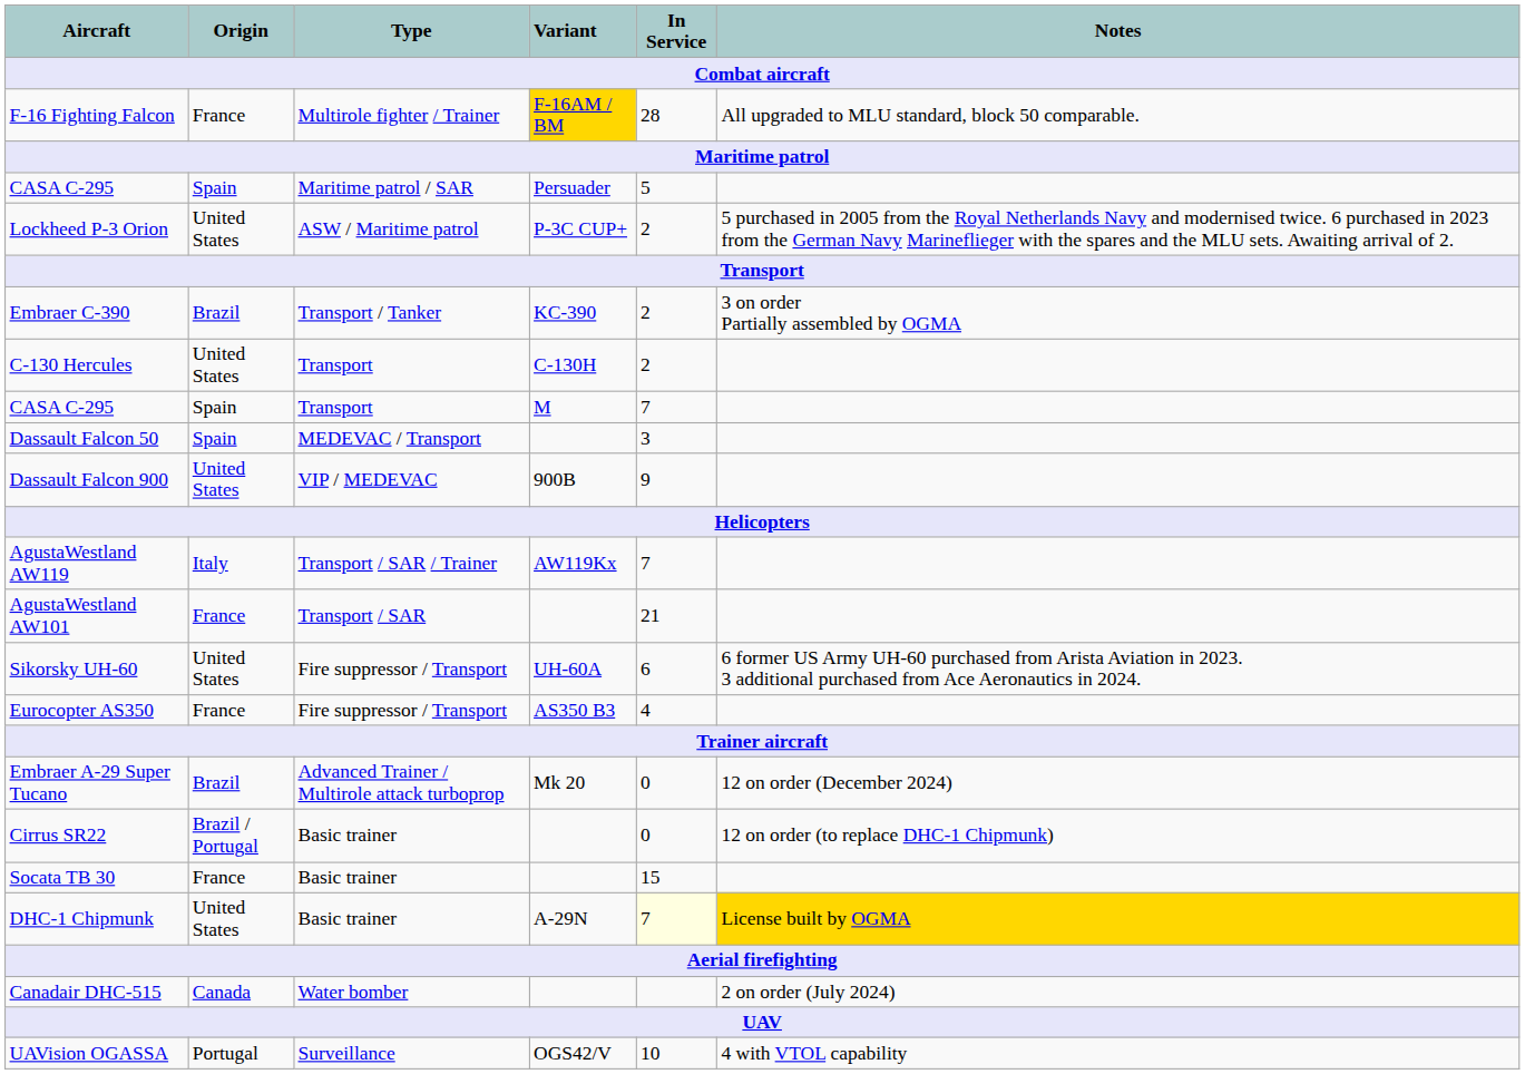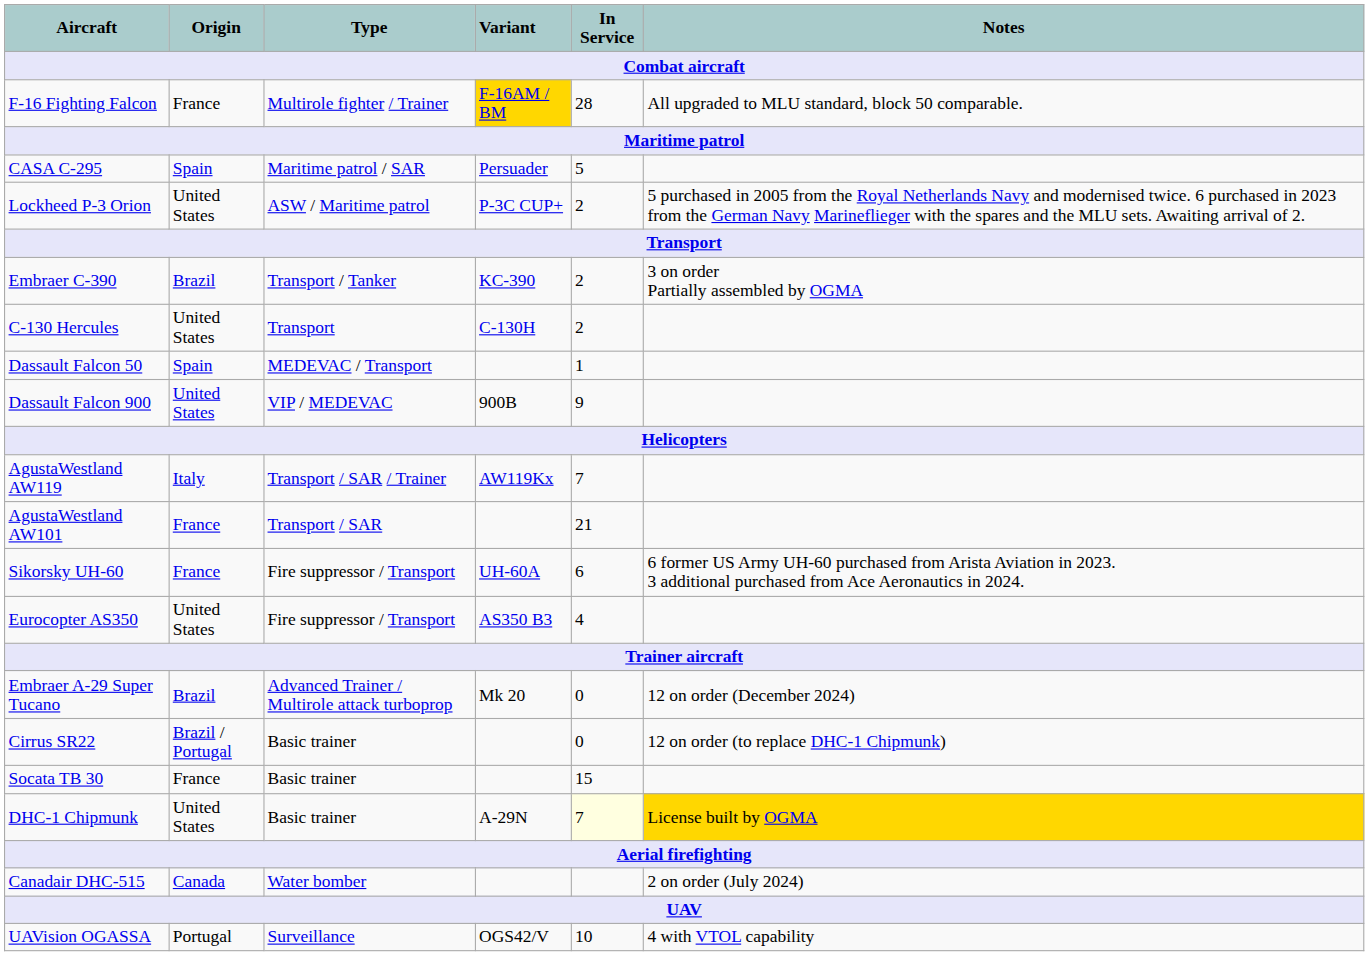- row: CASA C-295 | Spain | Transport | M | 7
Dassault Falcon 50 | In Service: 3 -> 1
Sikorsky UH-60 | Origin: United States -> France
Eurocopter AS350 | Origin: France -> United States
